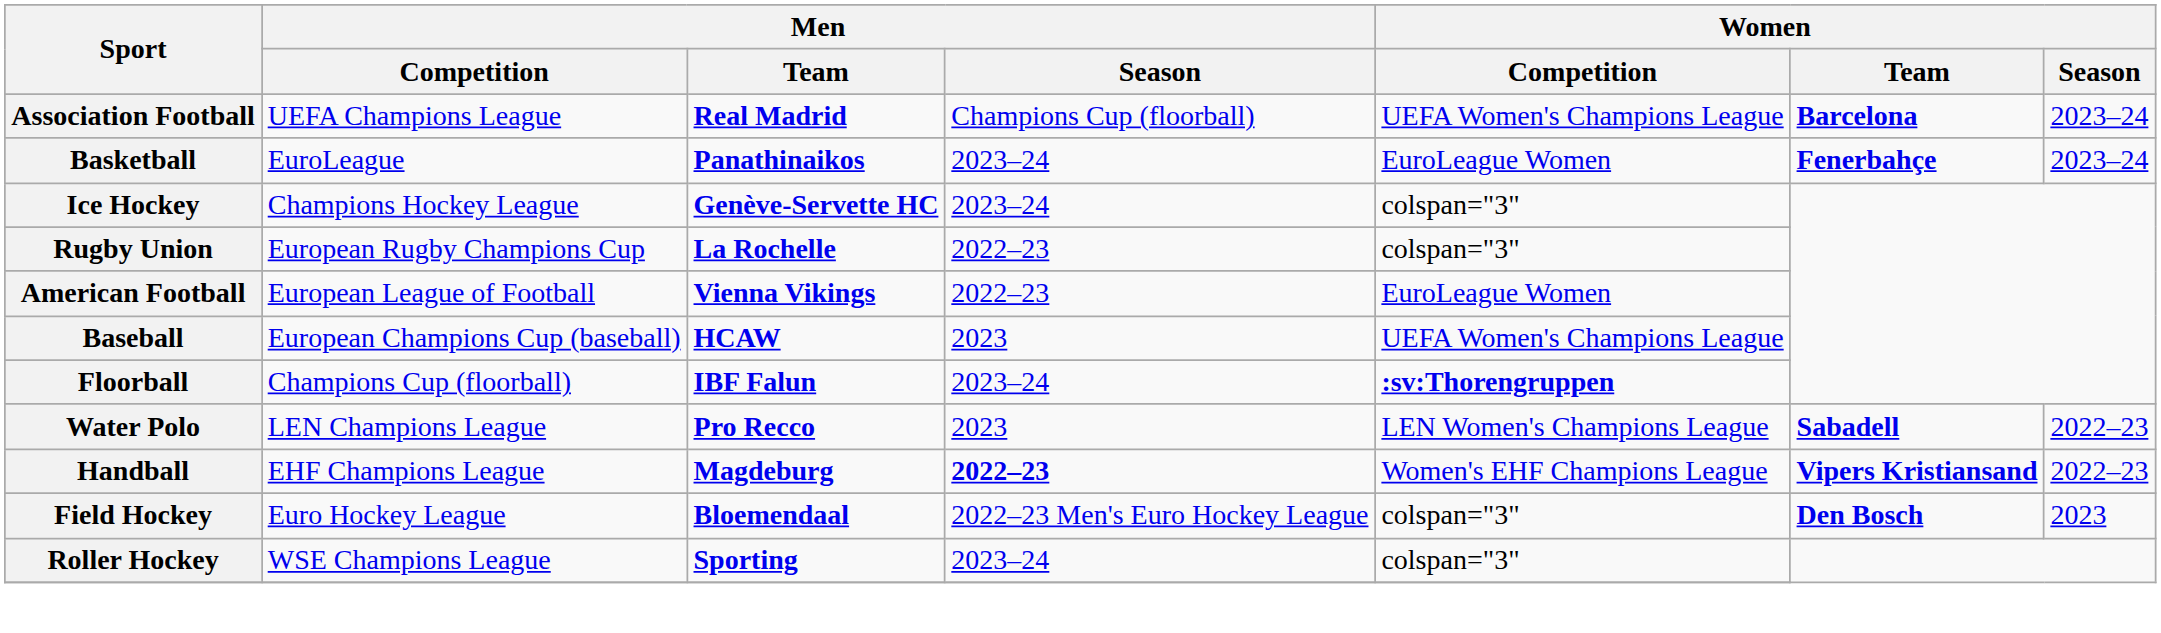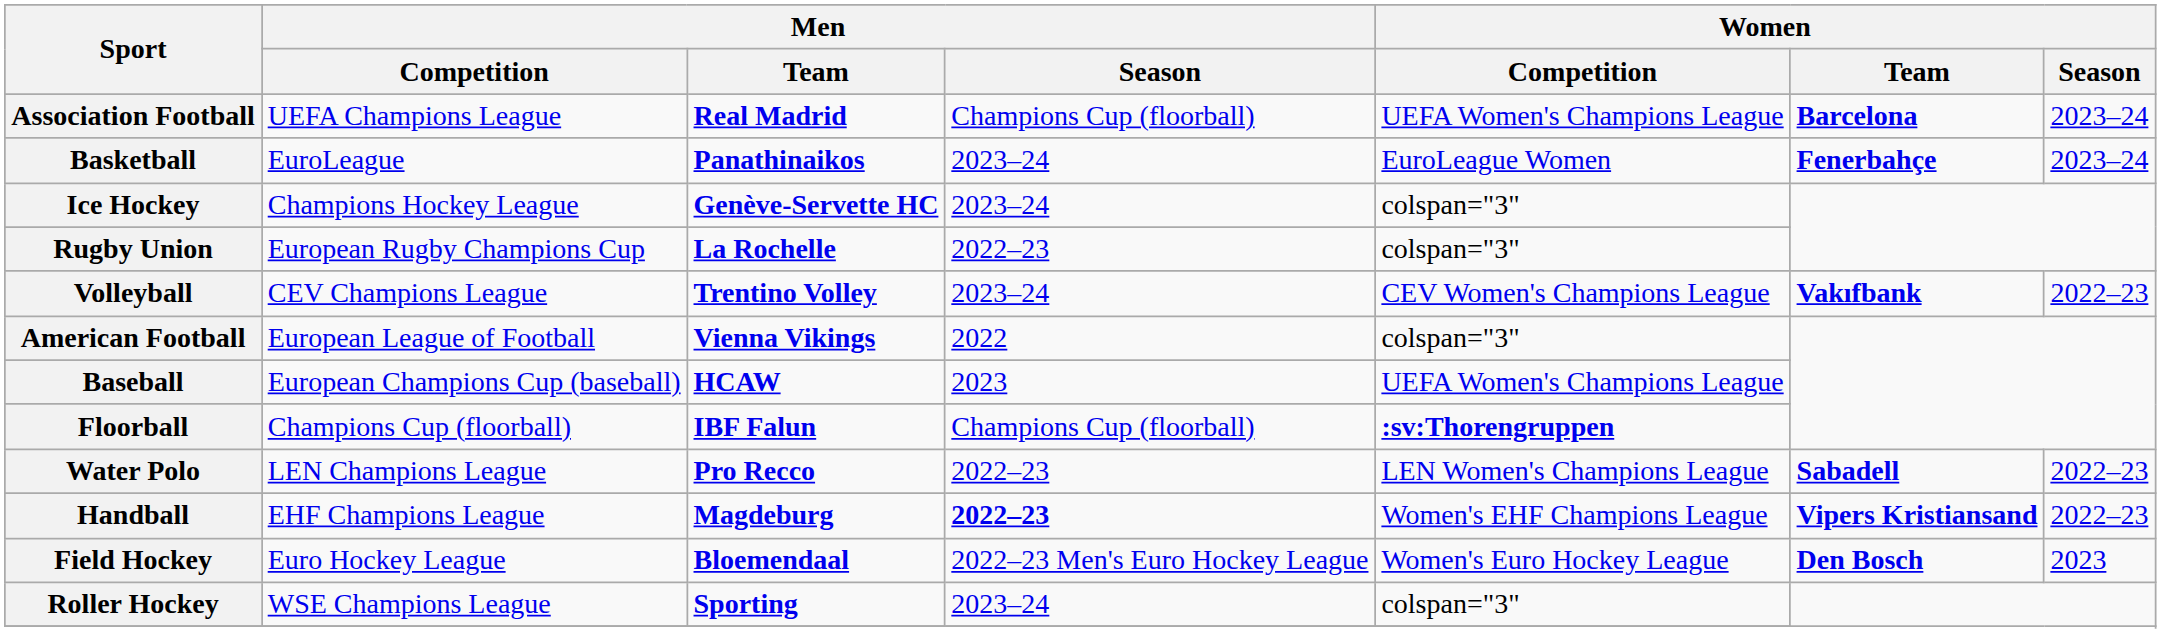+ row: Volleyball | CEV Champions League | Trentino Volley | 2023–24 | CEV Women's Champions League | Vakıfbank | 2022–23
American Football | Men / Season: 2022–23 -> 2022
American Football | Women / Competition: EuroLeague Women -> colspan="3"
Floorball | Men / Season: 2023–24 -> Champions Cup (floorball)
Water Polo | Men / Season: 2023 -> 2022–23
Field Hockey | Women / Competition: colspan="3" -> Women's Euro Hockey League
